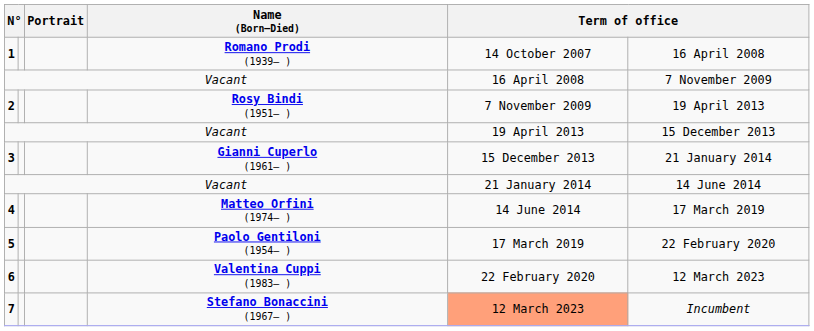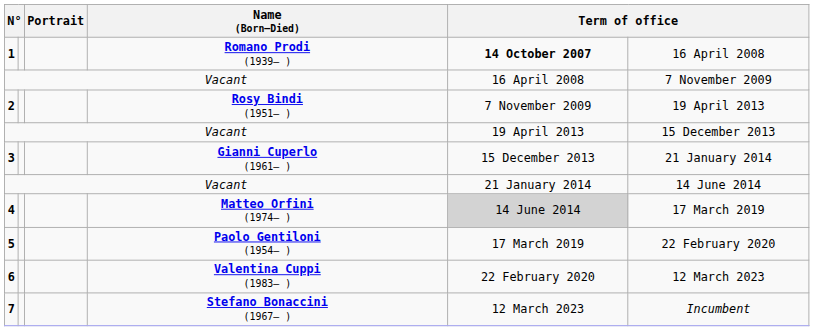1 | column 5: normal -> bold
4 | column 5: no background -> lightgrey background
7 | column 5: lightsalmon background -> no background
